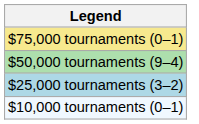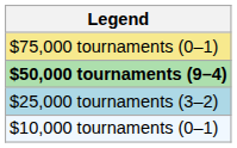row 3 | column 1: normal -> bold
